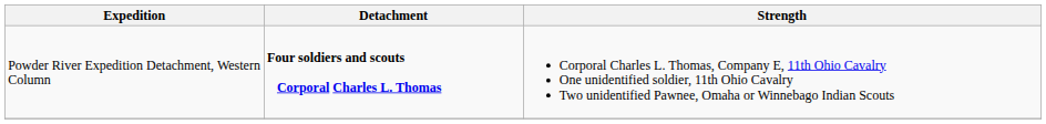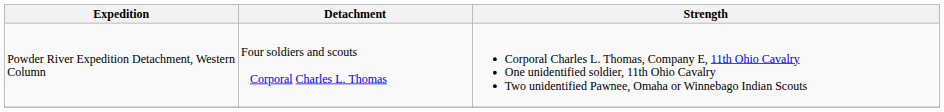Powder River Expedition Detachment, Western Column | Detachment: bold -> normal
